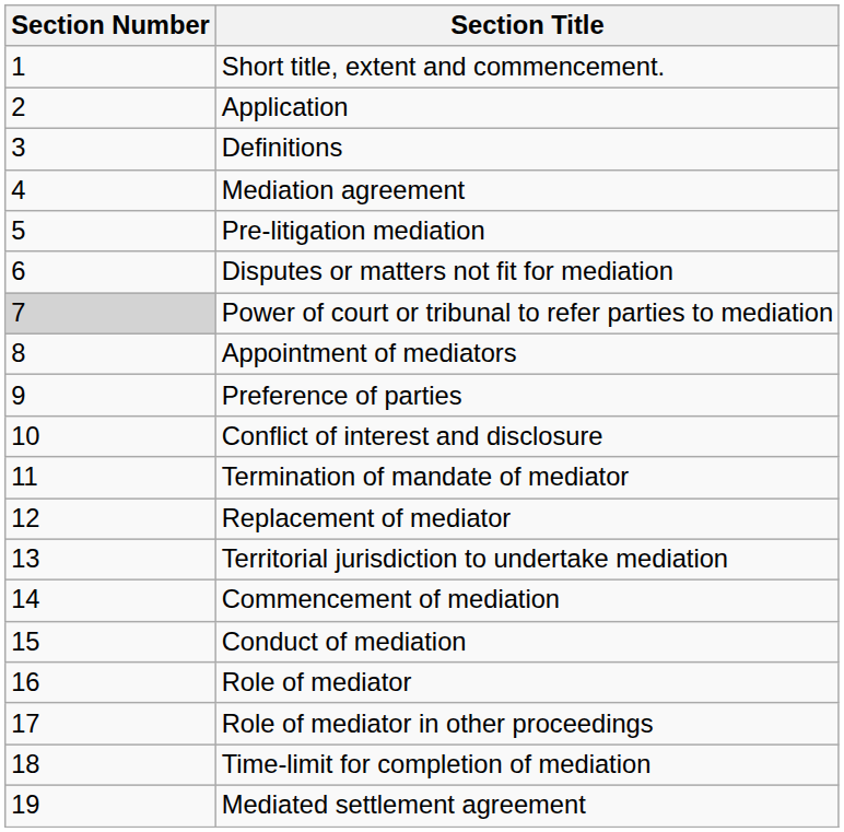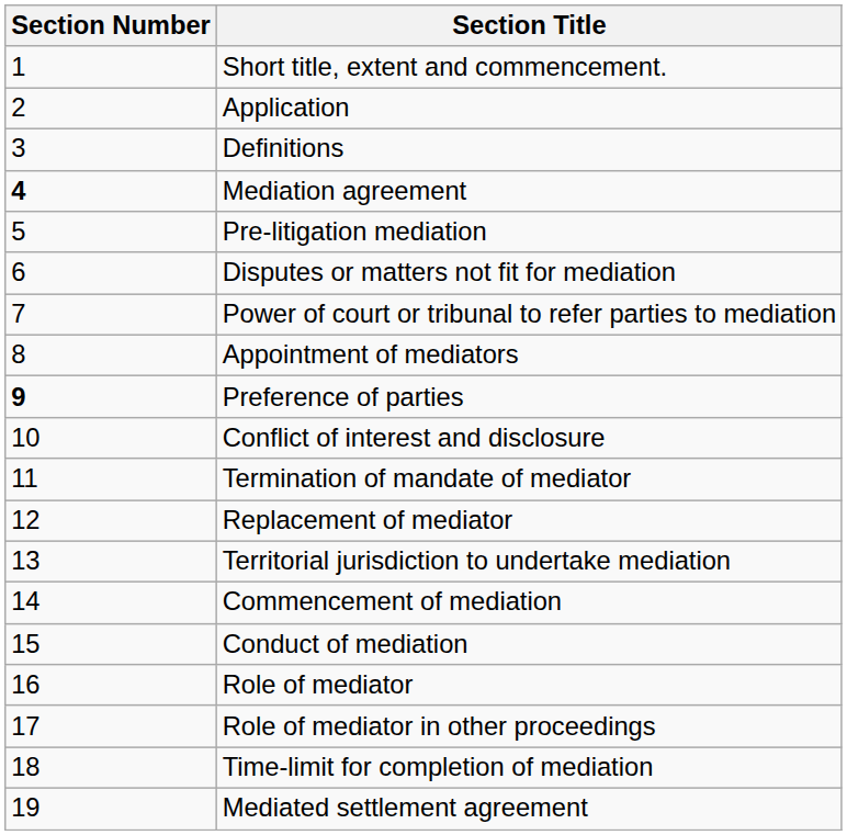Mediation agreement | Section Number: normal -> bold
Power of court or tribunal to refer parties to mediation | Section Number: lightgrey background -> no background
Preference of parties | Section Number: normal -> bold
